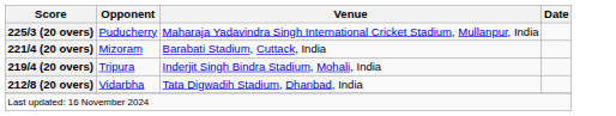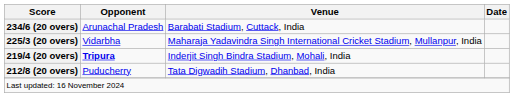+ row: 234/6 (20 overs) | Arunachal Pradesh | Barabati Stadium, Cuttack, India
225/3 (20 overs) | Opponent: Puducherry -> Vidarbha
- row: 221/4 (20 overs) | Mizoram | Barabati Stadium, Cuttack, India
219/4 (20 overs) | Opponent: normal -> bold
212/8 (20 overs) | Opponent: Vidarbha -> Puducherry
